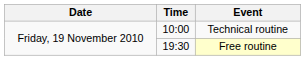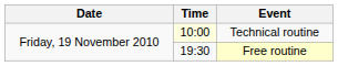Technical routine | Time: no background -> lightyellow background
